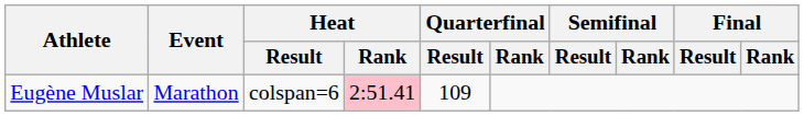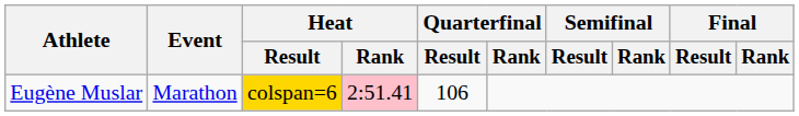Eugène Muslar | Heat / Result: no background -> gold background
Eugène Muslar | Quarterfinal / Result: 109 -> 106
